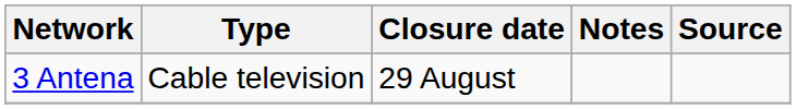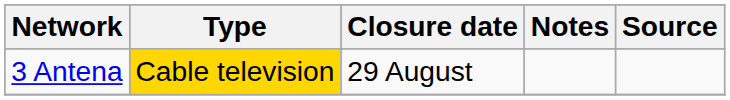3 Antena | Type: no background -> gold background
